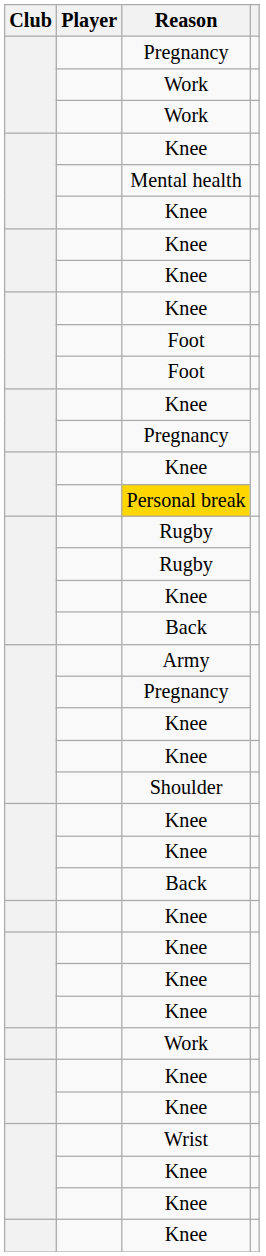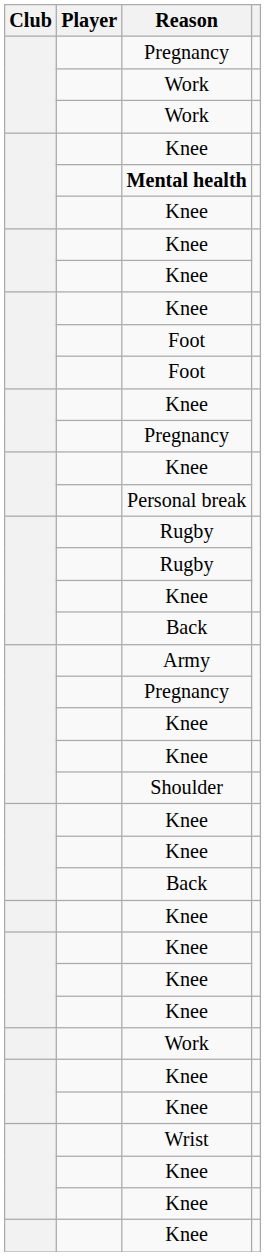Mental health | Reason: normal -> bold
Personal break | Reason: gold background -> no background
